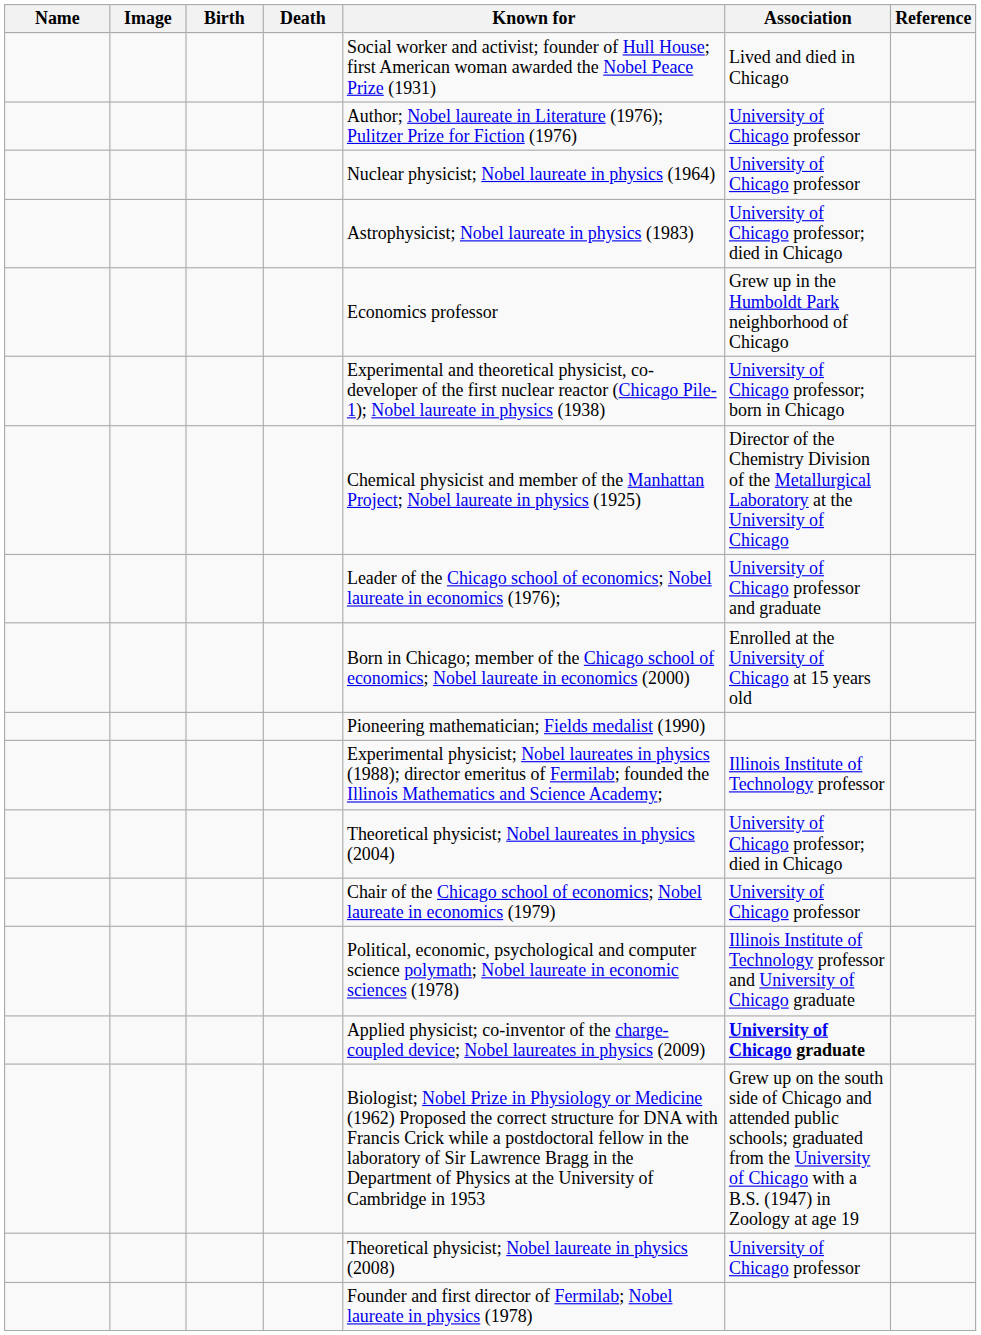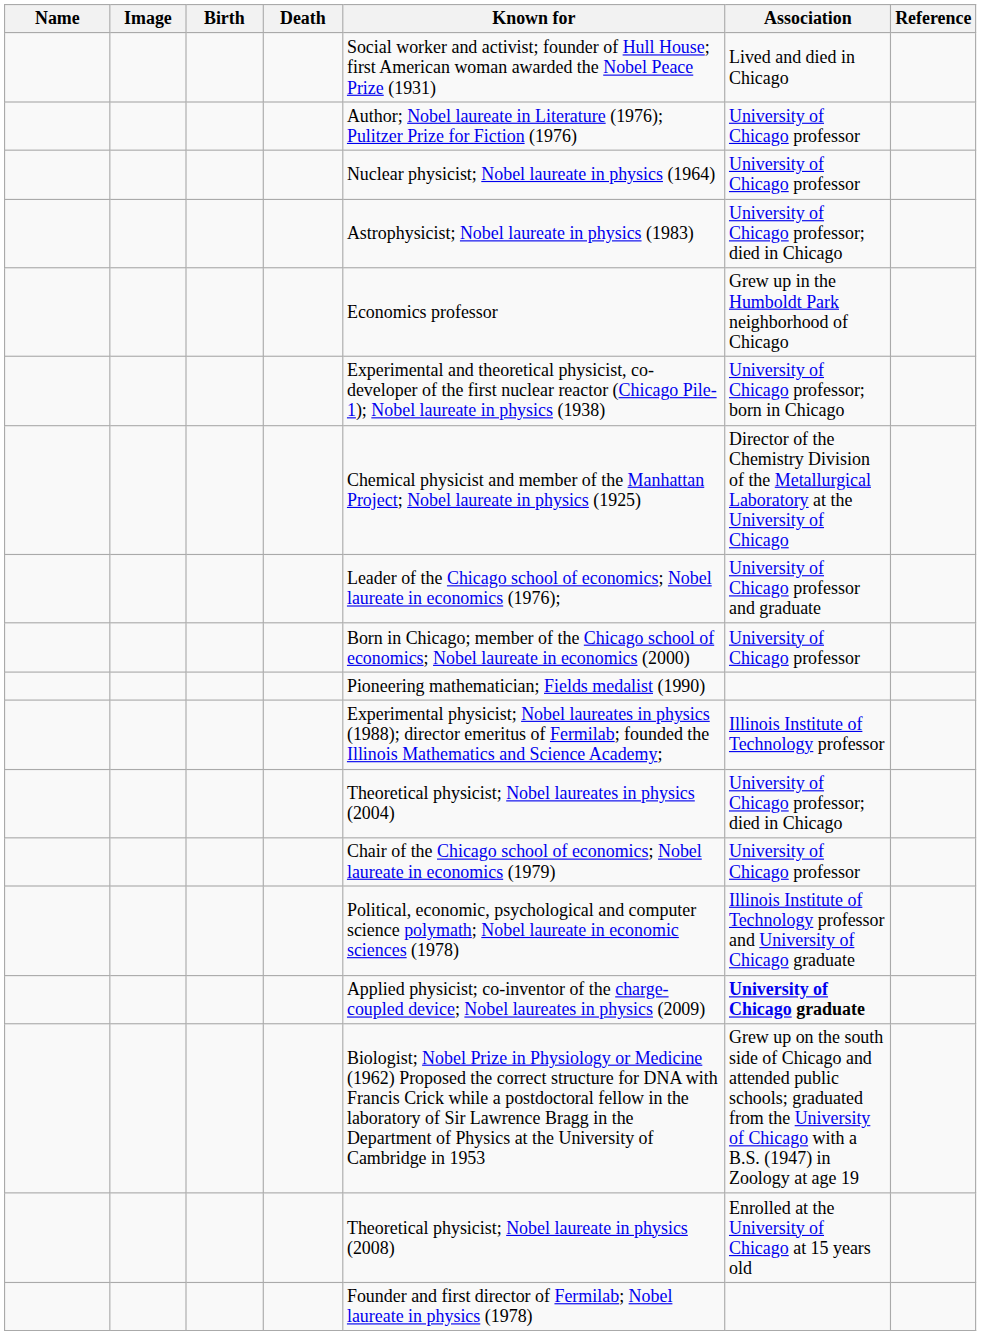row 10 | Association: Enrolled at the University of Chicago at 15 years old -> University of Chicago professor
row 18 | Association: University of Chicago professor -> Enrolled at the University of Chicago at 15 years old
